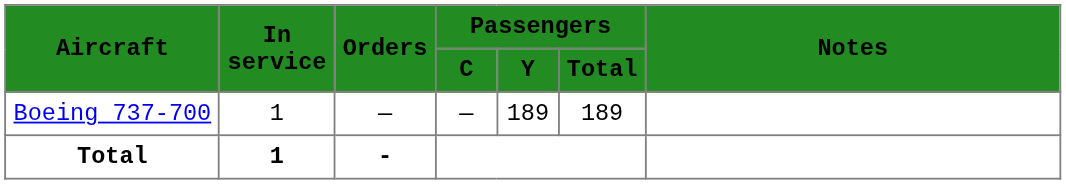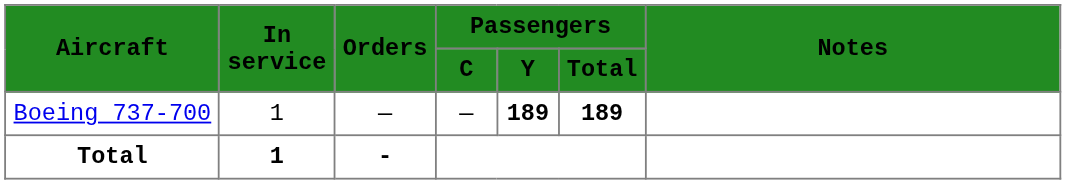Boeing 737-700 | Passengers / Y: normal -> bold
Boeing 737-700 | Passengers / Total: normal -> bold
